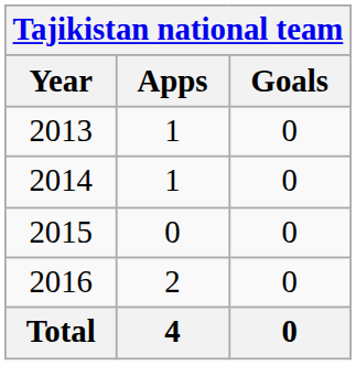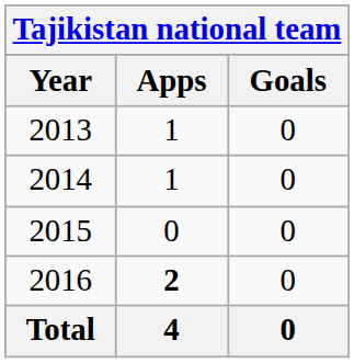2016 | Apps: normal -> bold
